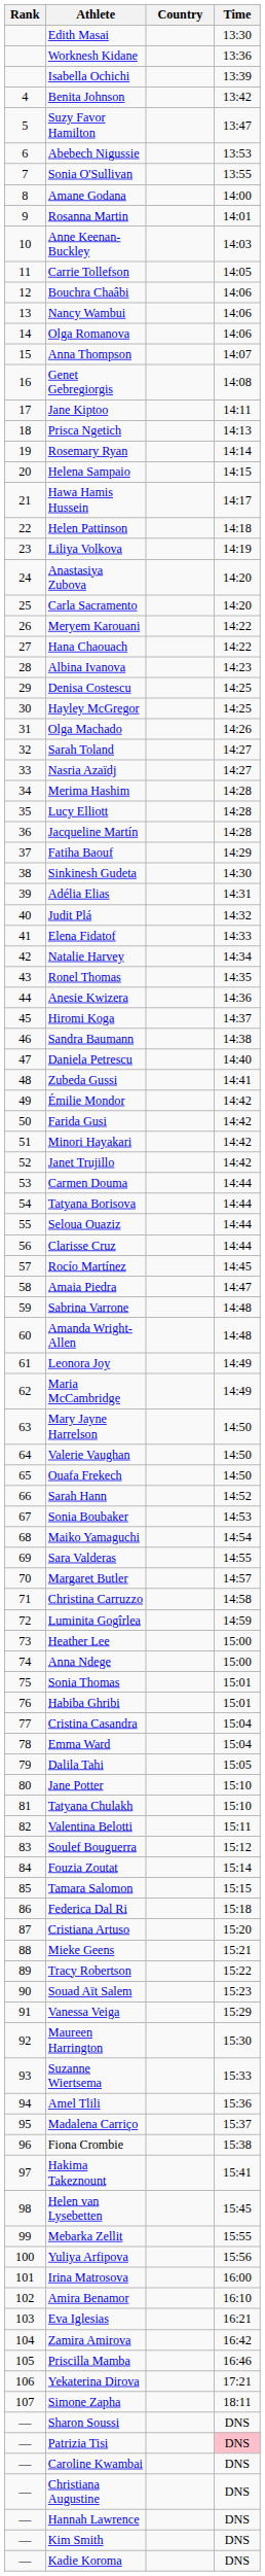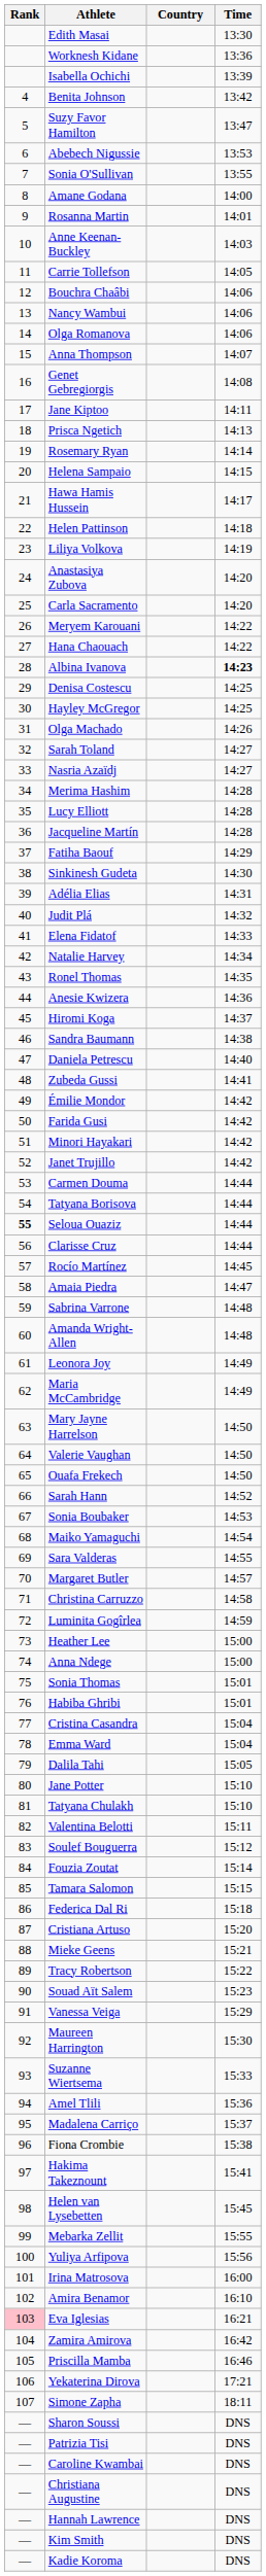Albina Ivanova | Time: normal -> bold
Seloua Ouaziz | Rank: normal -> bold
Eva Iglesias | Rank: no background -> pink background
Patrizia Tisi | Time: pink background -> no background
